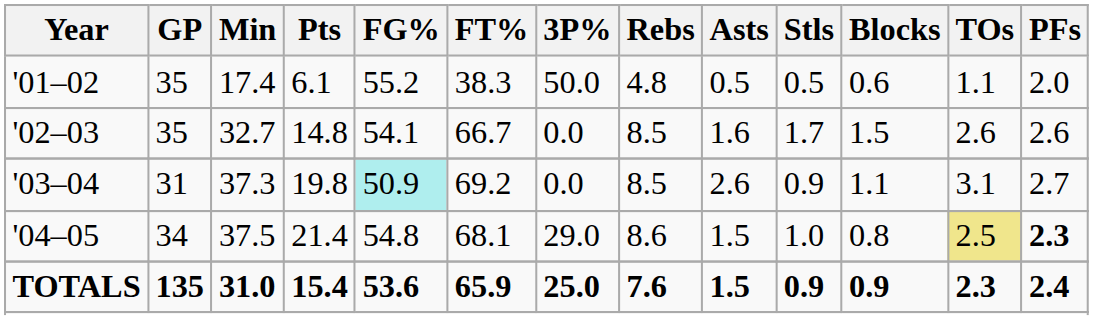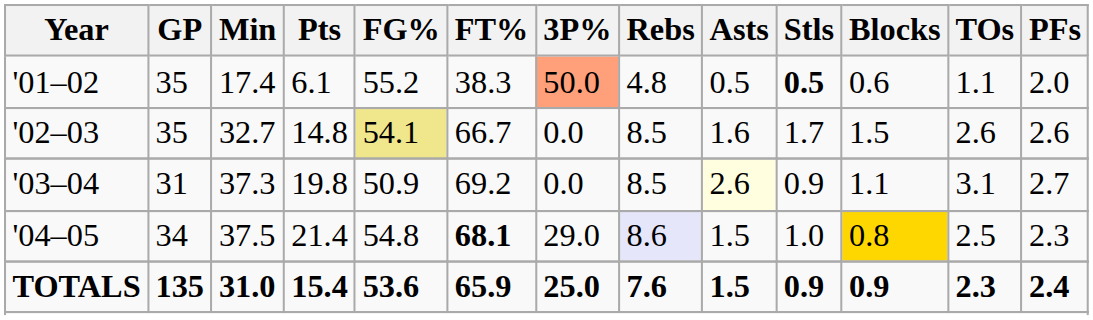'01–02 | 3P%: no background -> lightsalmon background
'01–02 | Stls: normal -> bold
'02–03 | FG%: no background -> khaki background
'03–04 | FG%: paleturquoise background -> no background
'03–04 | Asts: no background -> lightyellow background
'04–05 | FT%: normal -> bold
'04–05 | Rebs: no background -> lavender background
'04–05 | Blocks: no background -> gold background
'04–05 | TOs: khaki background -> no background
'04–05 | PFs: bold -> normal
